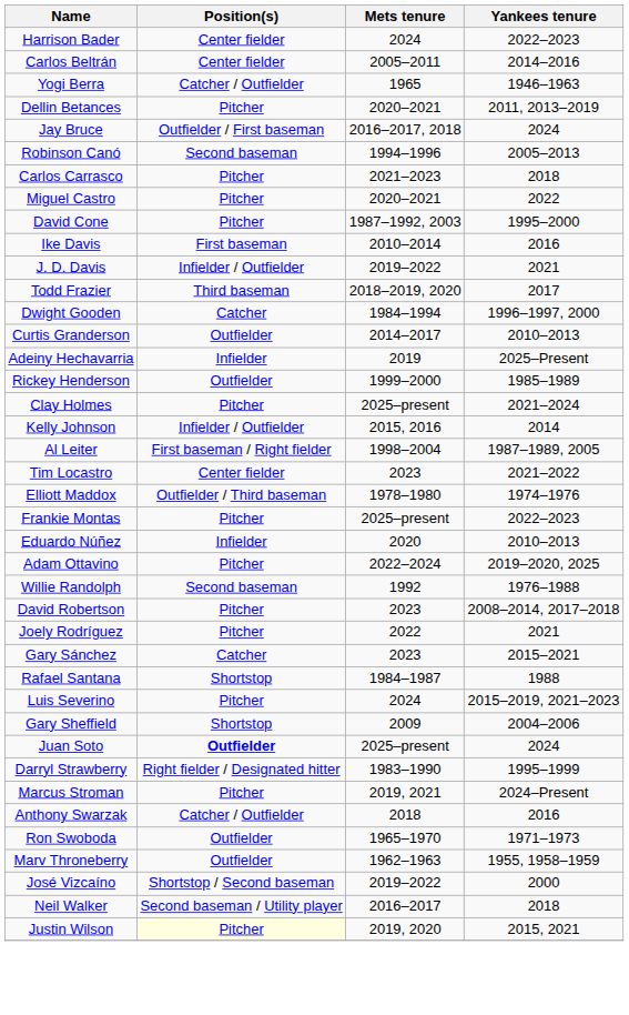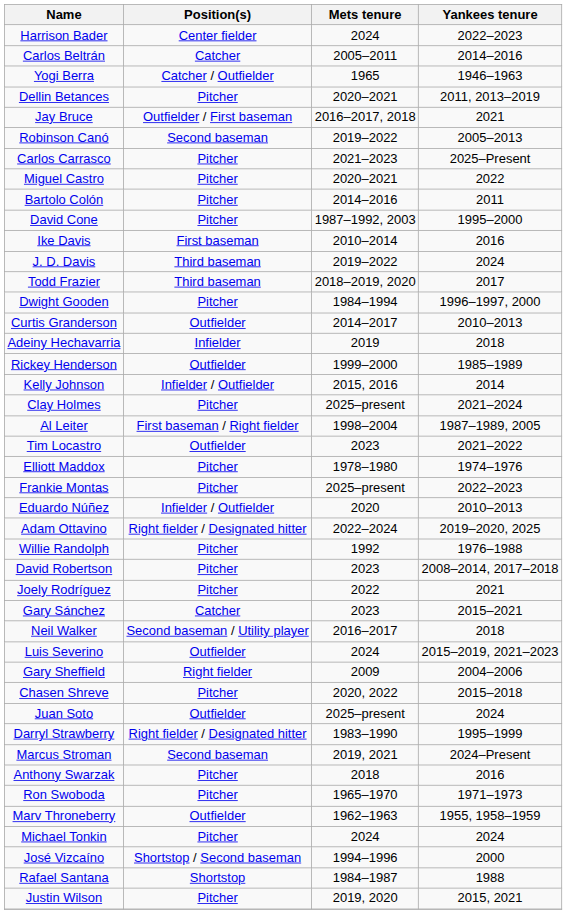Carlos Beltrán | Position(s): Center fielder -> Catcher
Jay Bruce | Yankees tenure: 2024 -> 2021
Robinson Canó | Mets tenure: 1994–1996 -> 2019–2022
Carlos Carrasco | Yankees tenure: 2018 -> 2025–Present
+ row: Bartolo Colón | Pitcher | 2014–2016 | 2011
J. D. Davis | Position(s): Infielder / Outfielder -> Third baseman
J. D. Davis | Yankees tenure: 2021 -> 2024
Dwight Gooden | Position(s): Catcher -> Pitcher
Adeiny Hechavarria | Yankees tenure: 2025–Present -> 2018
rows swapped: Clay Holmes <-> Kelly Johnson
Tim Locastro | Position(s): Center fielder -> Outfielder
Elliott Maddox | Position(s): Outfielder / Third baseman -> Pitcher
Eduardo Núñez | Position(s): Infielder -> Infielder / Outfielder
Adam Ottavino | Position(s): Pitcher -> Right fielder / Designated hitter
Willie Randolph | Position(s): Second baseman -> Pitcher
rows swapped: Rafael Santana <-> Neil Walker
Luis Severino | Position(s): Pitcher -> Outfielder
Gary Sheffield | Position(s): Shortstop -> Right fielder
+ row: Chasen Shreve | Pitcher | 2020, 2022 | 2015–2018
Juan Soto | Position(s): bold -> normal
Marcus Stroman | Position(s): Pitcher -> Second baseman
Anthony Swarzak | Position(s): Catcher / Outfielder -> Pitcher
Ron Swoboda | Position(s): Outfielder -> Pitcher
+ row: Michael Tonkin | Pitcher | 2024 | 2024
José Vizcaíno | Mets tenure: 2019–2022 -> 1994–1996
Justin Wilson | Position(s): lightyellow background -> no background
